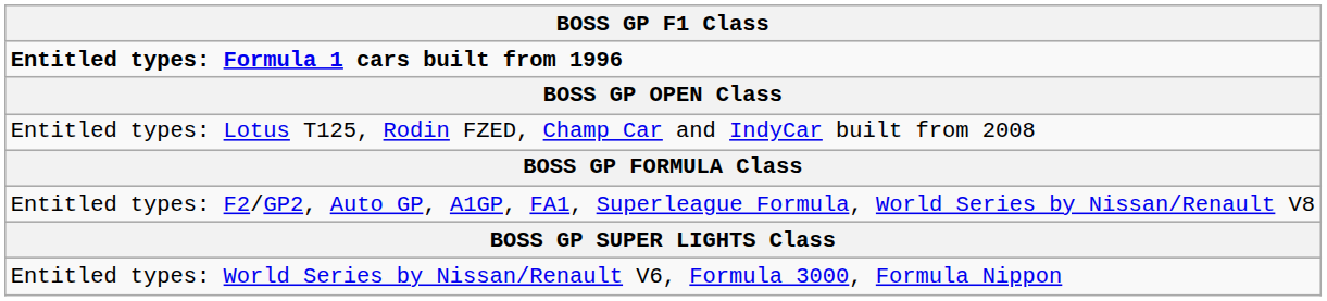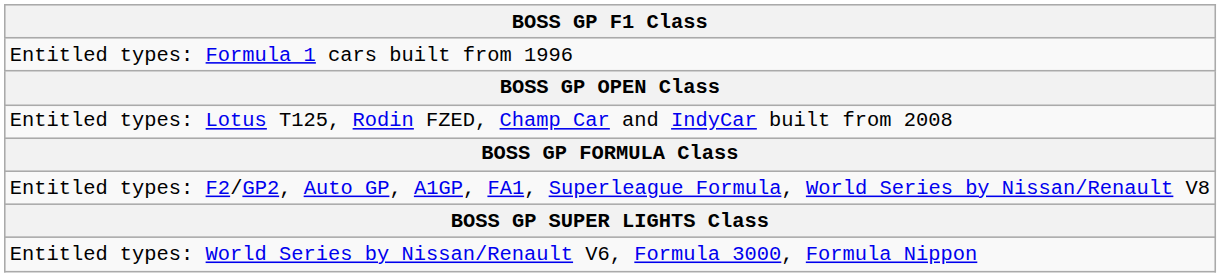row 2 | column 1: bold -> normal
